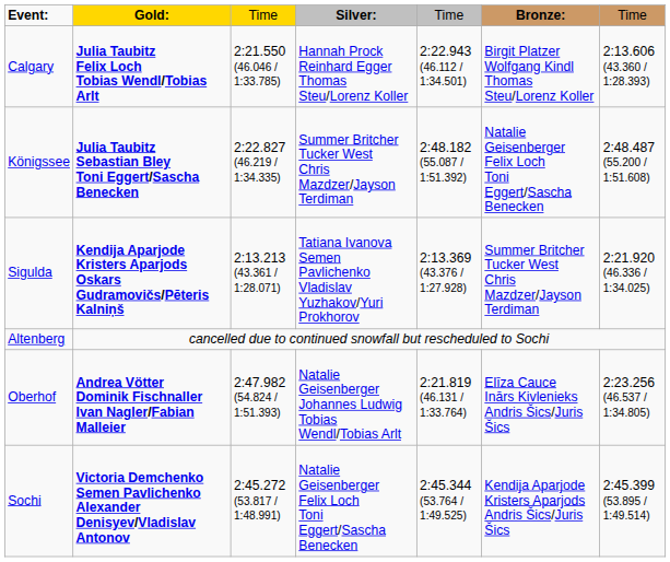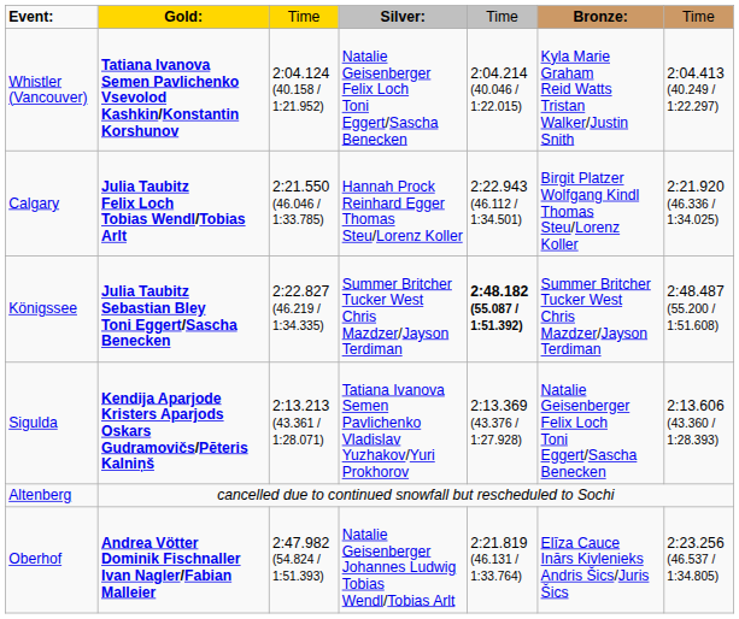+ row: Whistler (Vancouver) | Tatiana Ivanova Semen Pavlichenko Vsevolod Kashkin/Konstantin Korshunov | 2:04.124 (40.158 / 1:21.952) | Natalie Geisenberger Felix Loch Toni Eggert/Sascha Benecken | 2:04.214 (40.046 / 1:22.015) | Kyla Marie Graham Reid Watts Tristan Walker/Justin Snith | 2:04.413 (40.249 / 1:22.297)
Calgary | column 7: 2:13.606 (43.360 / 1:28.393) -> 2:21.920 (46.336 / 1:34.025)
Königssee | column 5: normal -> bold
Königssee | column 6: Natalie Geisenberger Felix Loch Toni Eggert/Sascha Benecken -> Summer Britcher Tucker West Chris Mazdzer/Jayson Terdiman
Sigulda | column 6: Summer Britcher Tucker West Chris Mazdzer/Jayson Terdiman -> Natalie Geisenberger Felix Loch Toni Eggert/Sascha Benecken
Sigulda | column 7: 2:21.920 (46.336 / 1:34.025) -> 2:13.606 (43.360 / 1:28.393)
- row: Sochi | Victoria Demchenko Semen Pavlichenko Alexander Denisyev/Vladislav Antonov | 2:45.272 (53.817 / 1:48.991) | Natalie Geisenberger Felix Loch Toni Eggert/Sascha Benecken | 2:45.344 (53.764 / 1:49.525) | Kendija Aparjode Kristers Aparjods Andris Šics/Juris Šics | 2:45.399 (53.895 / 1:49.514)
